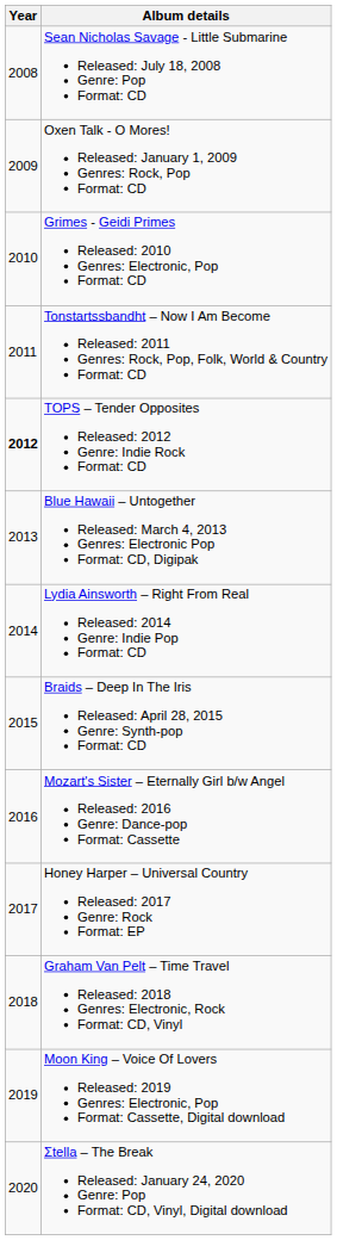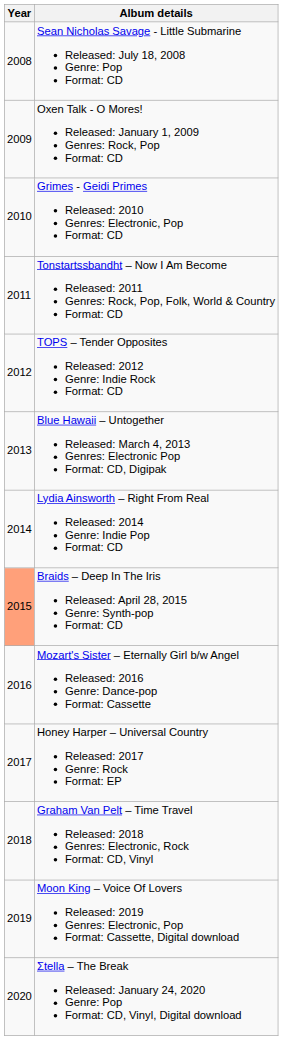row 6 | Year: bold -> normal
row 9 | Year: no background -> lightsalmon background
